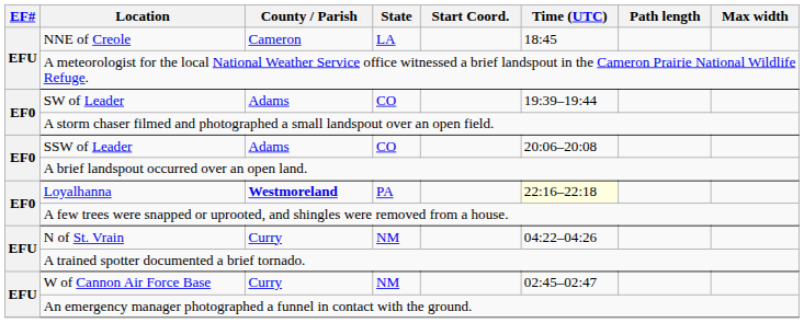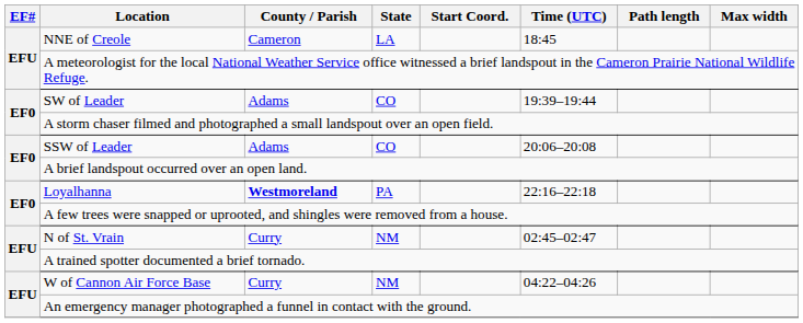Loyalhanna | Time (UTC): lightyellow background -> no background
N of St. Vrain | Time (UTC): 04:22–04:26 -> 02:45–02:47
W of Cannon Air Force Base | Time (UTC): 02:45–02:47 -> 04:22–04:26
